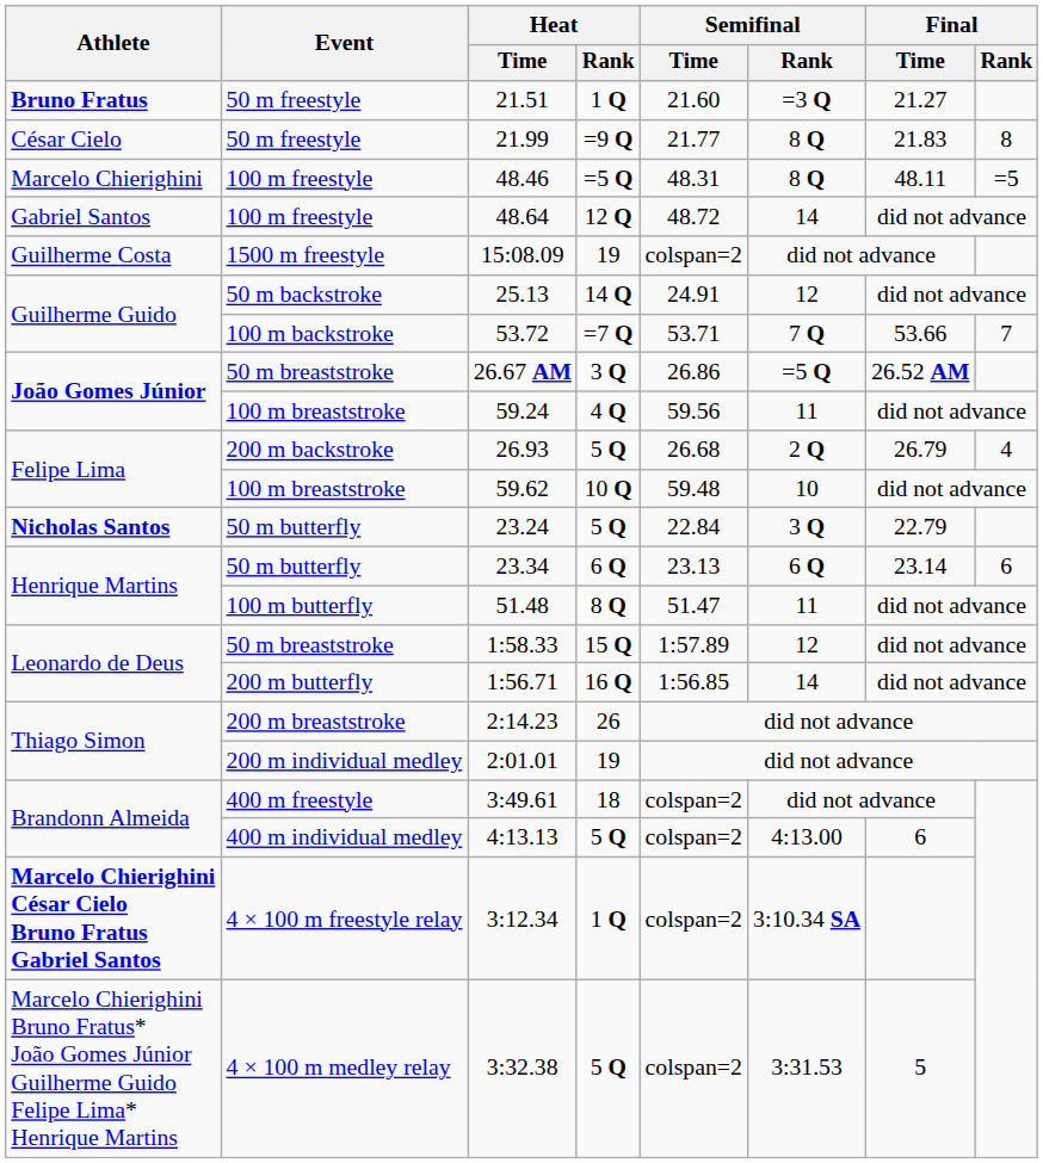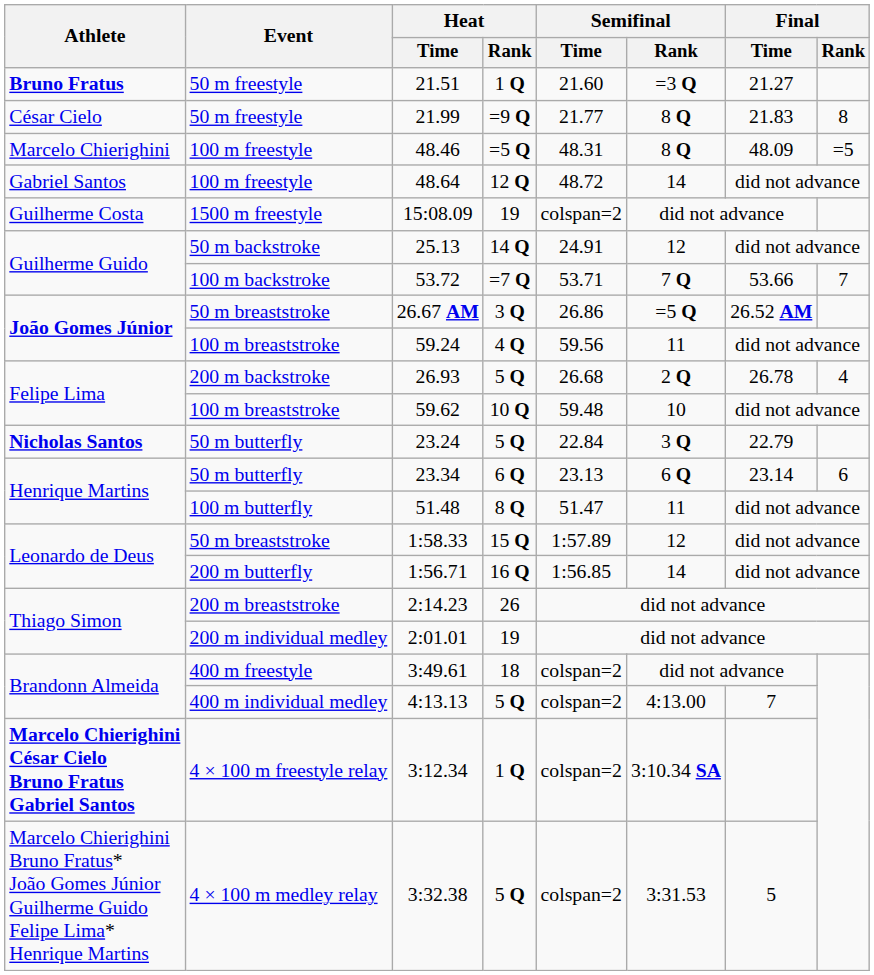48.46 | Final / Time: 48.11 -> 48.09
26.93 | Final / Time: 26.79 -> 26.78
4:13.13 | Final / Time: 6 -> 7
